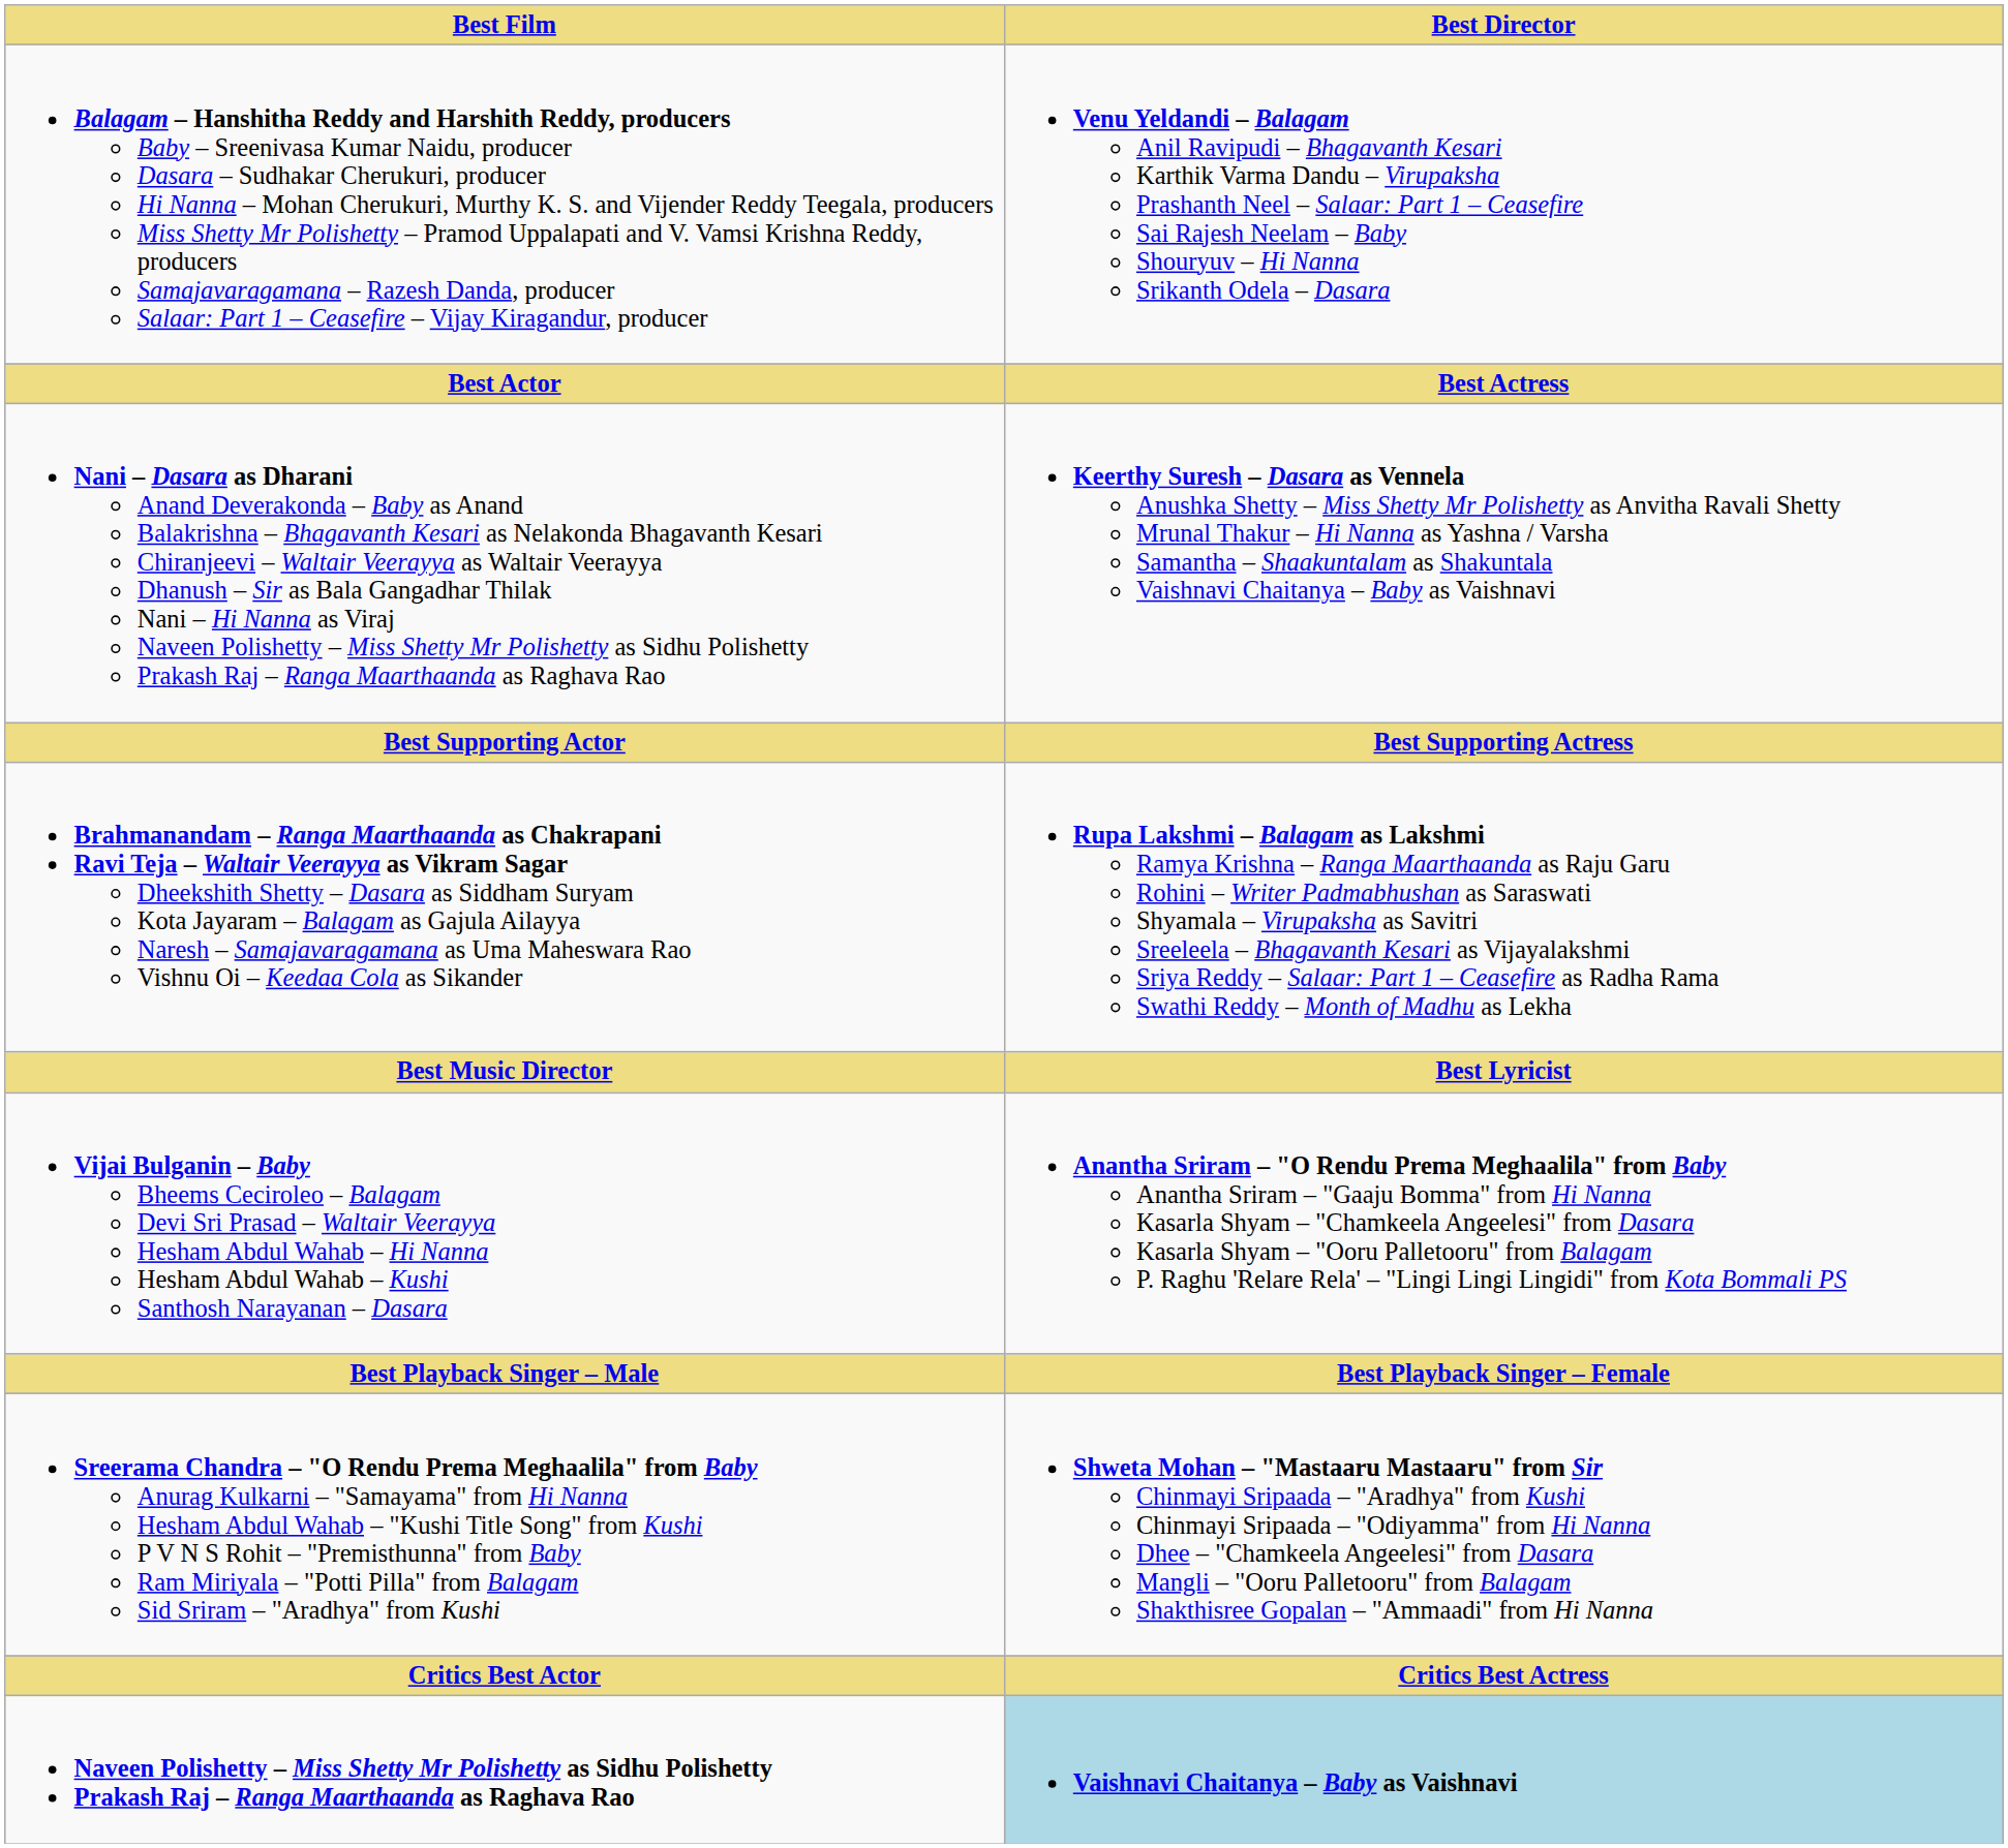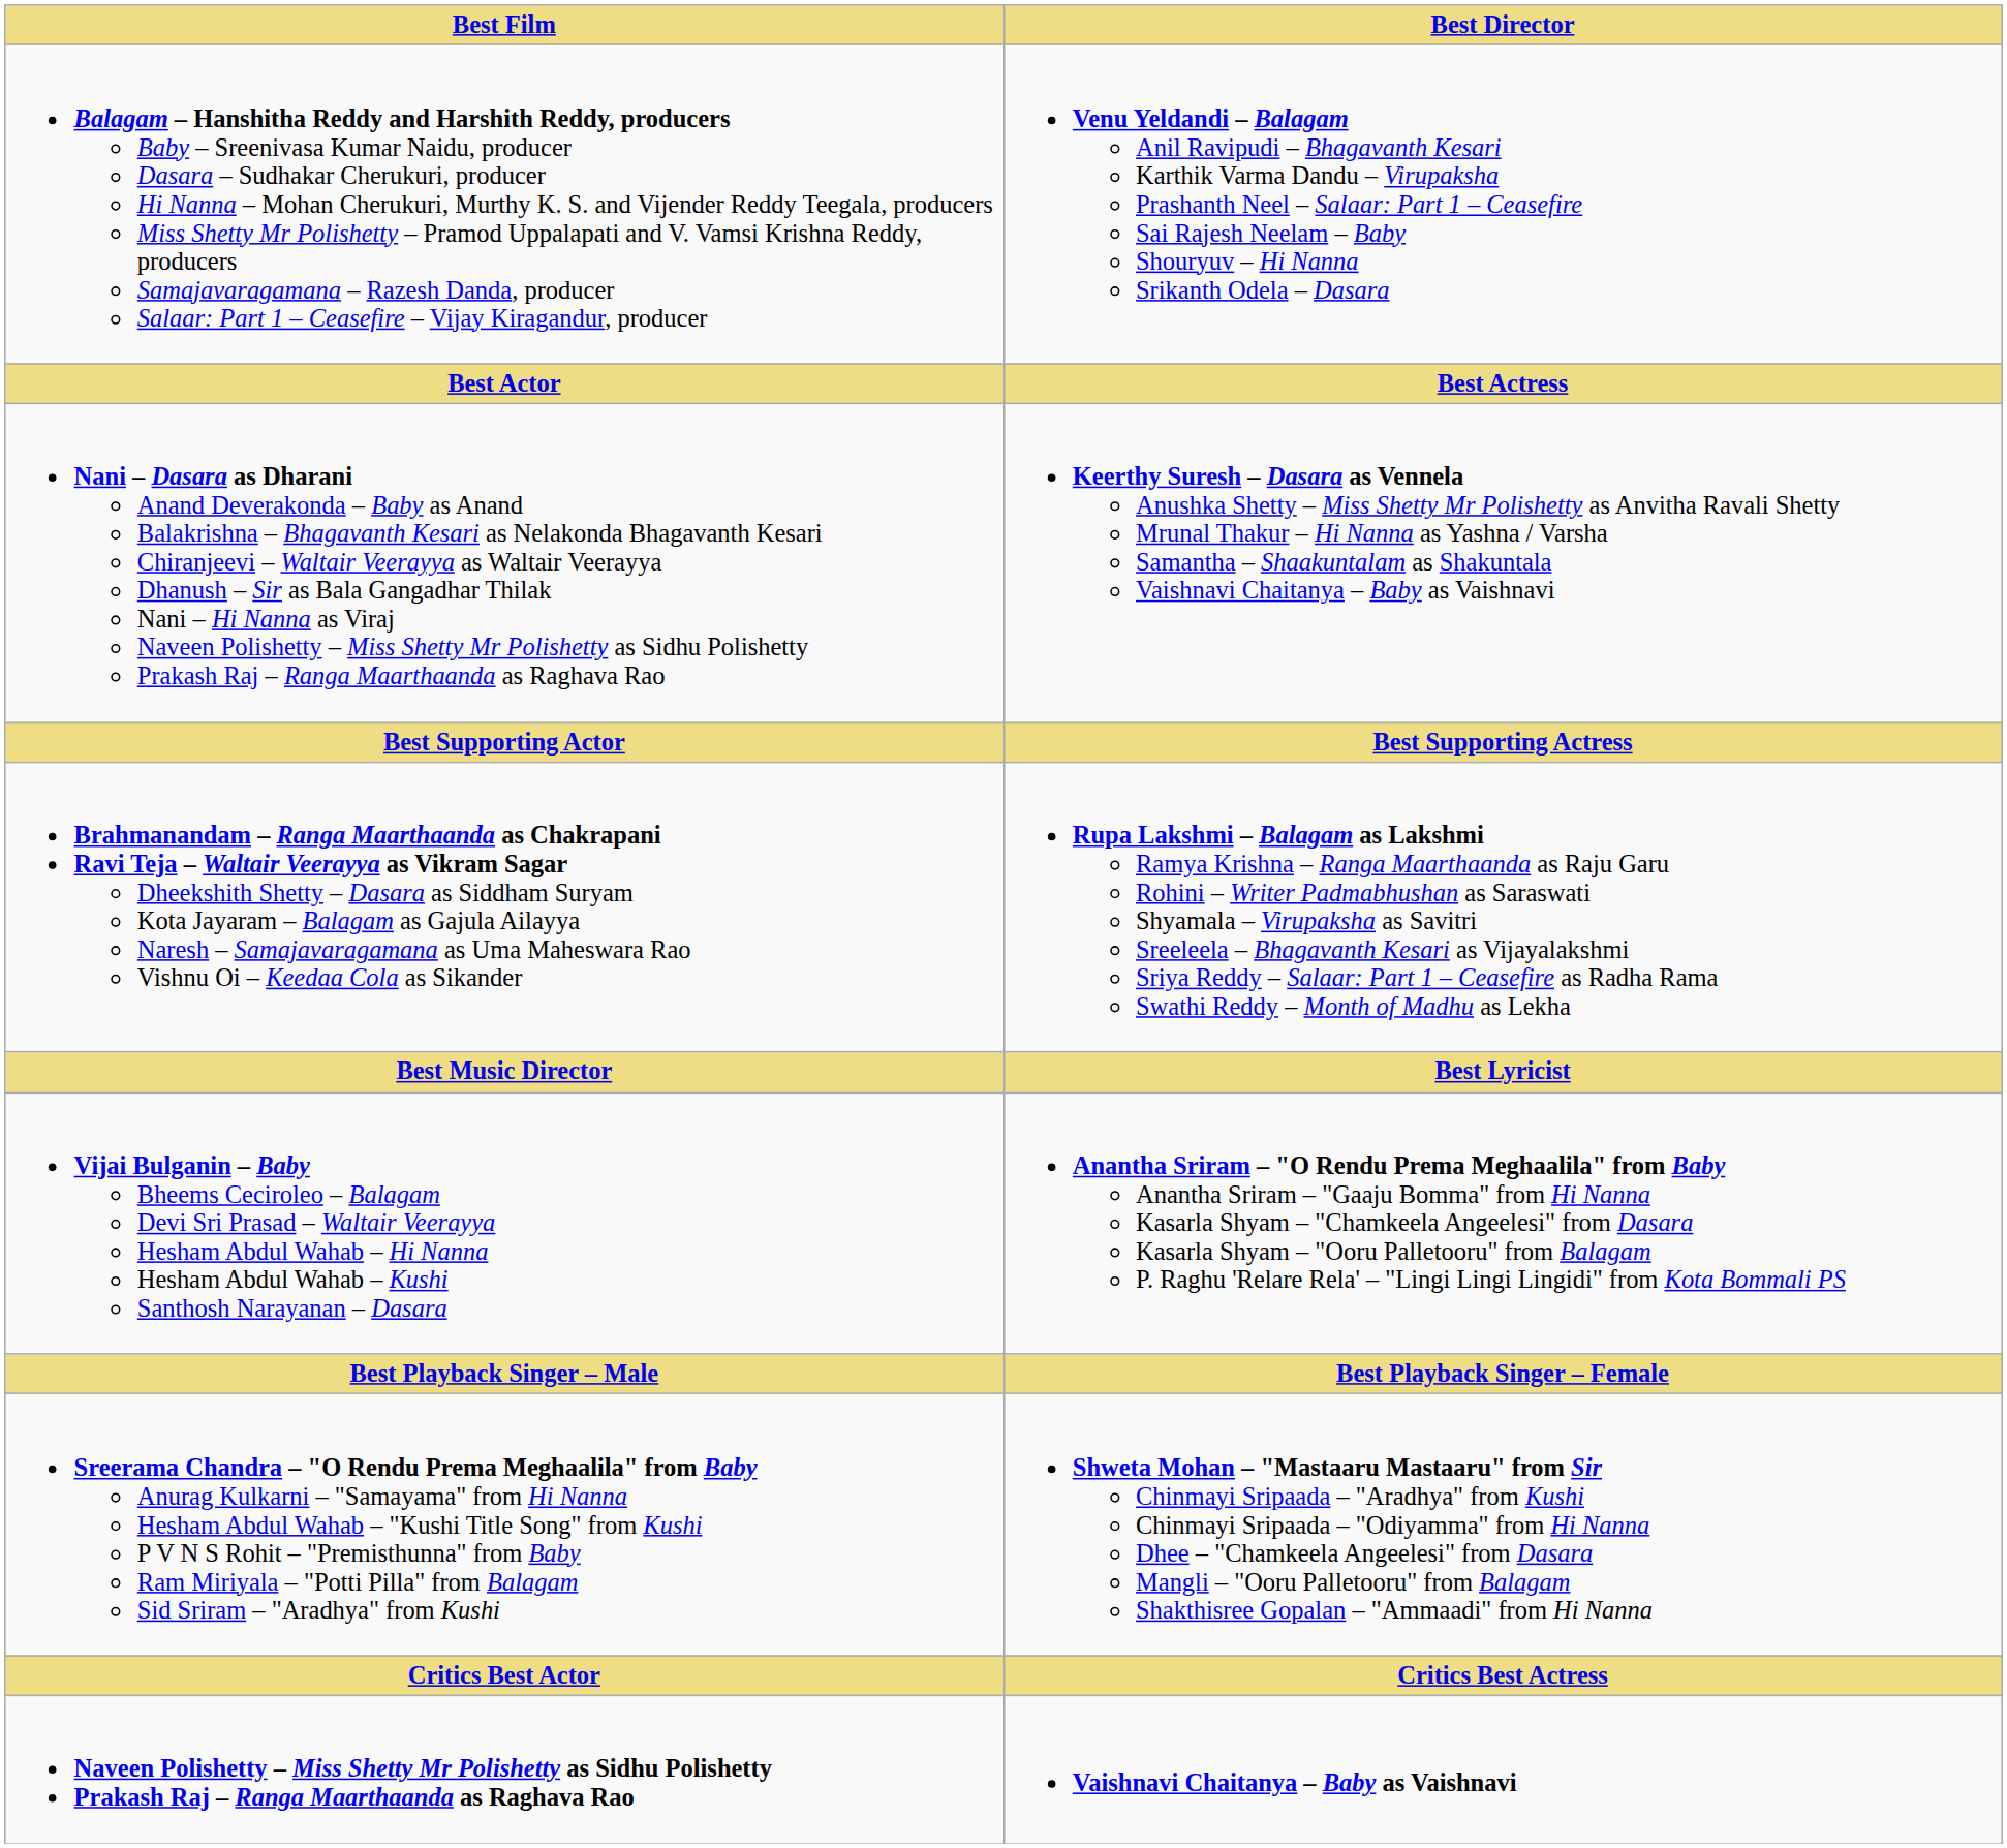row 12 | Best Director: lightblue background -> no background
